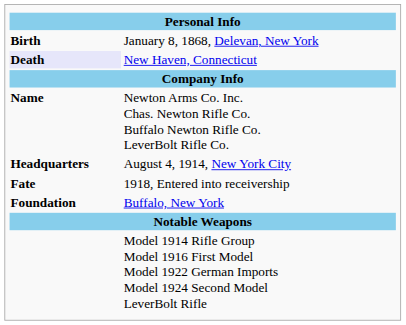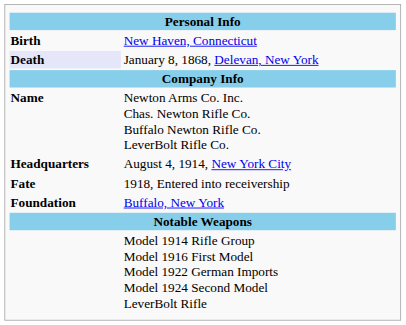row 2 | column 2: January 8, 1868, Delevan, New York -> New Haven, Connecticut
row 3 | column 2: New Haven, Connecticut -> January 8, 1868, Delevan, New York
